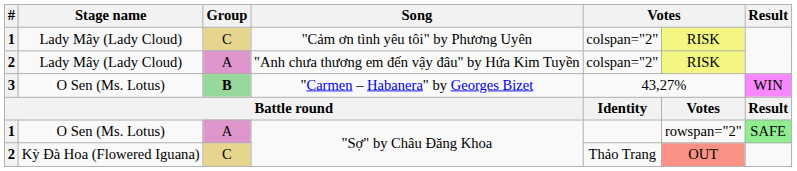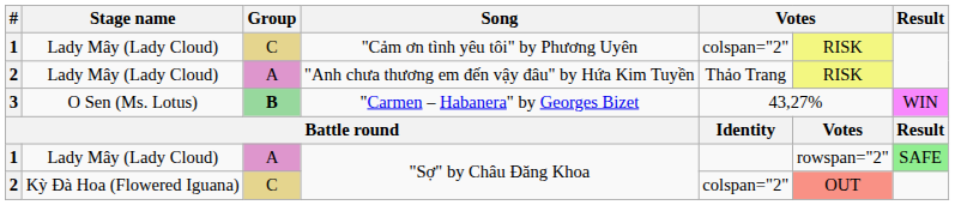"Anh chưa thương em đến vậy đâu" by Hứa Kim Tuyền | column 5: colspan="2" -> Thảo Trang
1 / "Sợ" by Châu Đăng Khoa | Stage name: O Sen (Ms. Lotus) -> Lady Mây (Lady Cloud)
2 / "Sợ" by Châu Đăng Khoa | column 5: Thảo Trang -> colspan="2"
